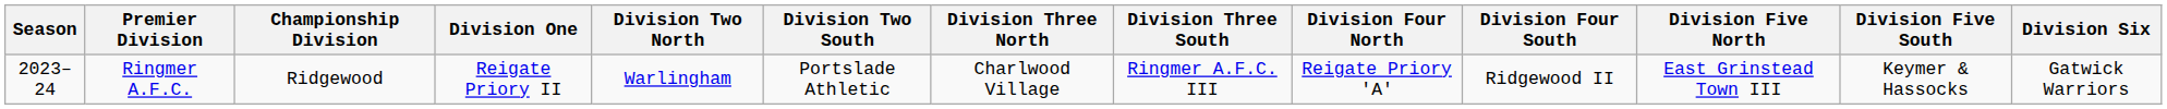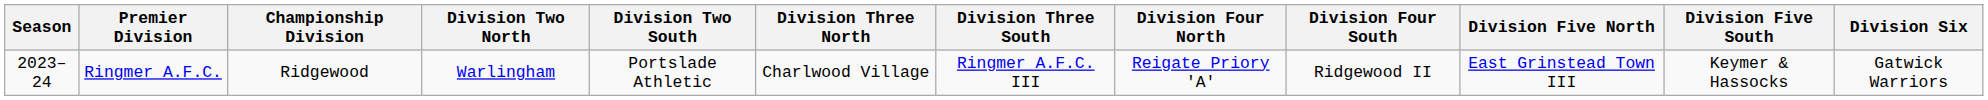- column: Division One | Reigate Priory II
